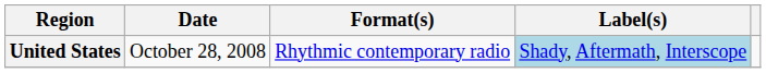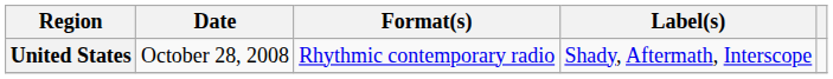United States | Label(s): lightblue background -> no background
